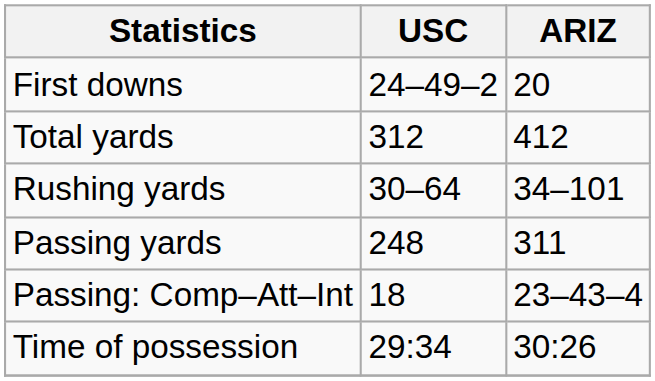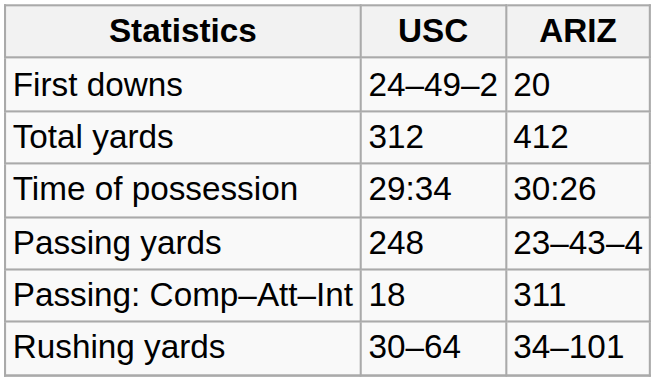rows swapped: Rushing yards <-> Time of possession
Passing yards | ARIZ: 311 -> 23–43–4
Passing: Comp–Att–Int | ARIZ: 23–43–4 -> 311
